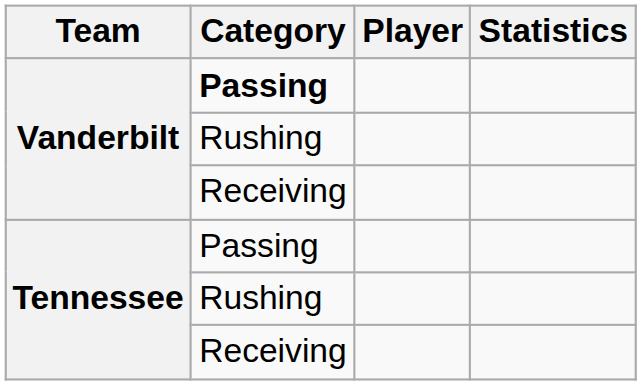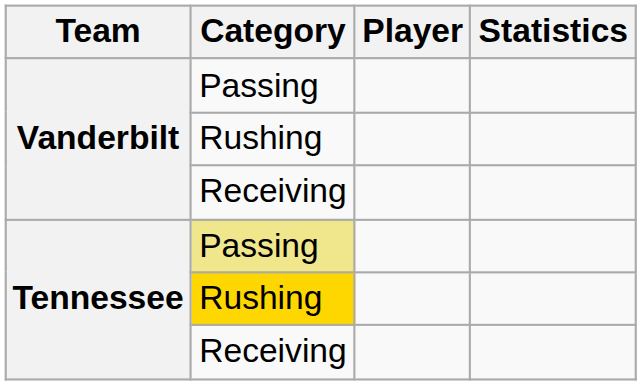Vanderbilt / Passing | Category: bold -> normal
Tennessee / Passing | Category: no background -> khaki background
Tennessee / Rushing | Category: no background -> gold background
